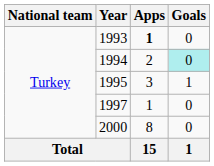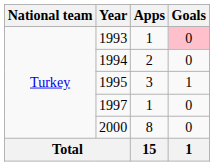1993 | Apps: bold -> normal
1993 | Goals: no background -> pink background
1994 | Goals: paleturquoise background -> no background
